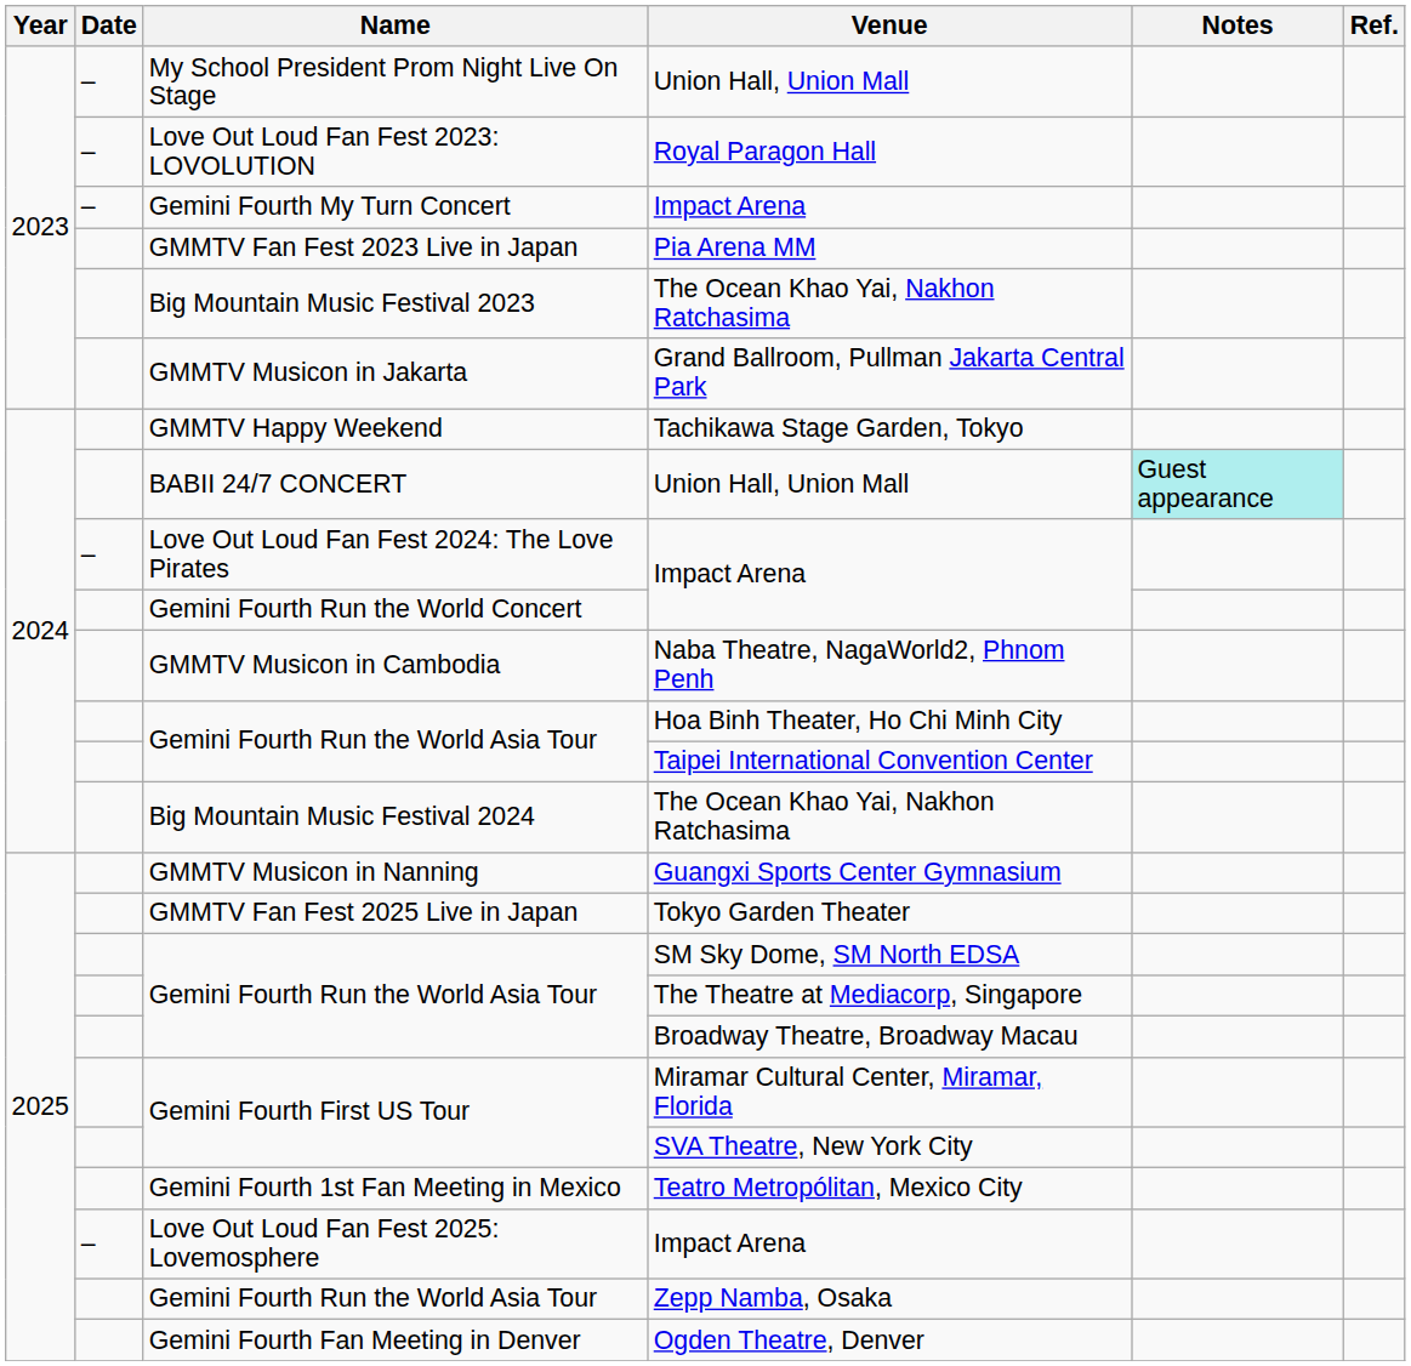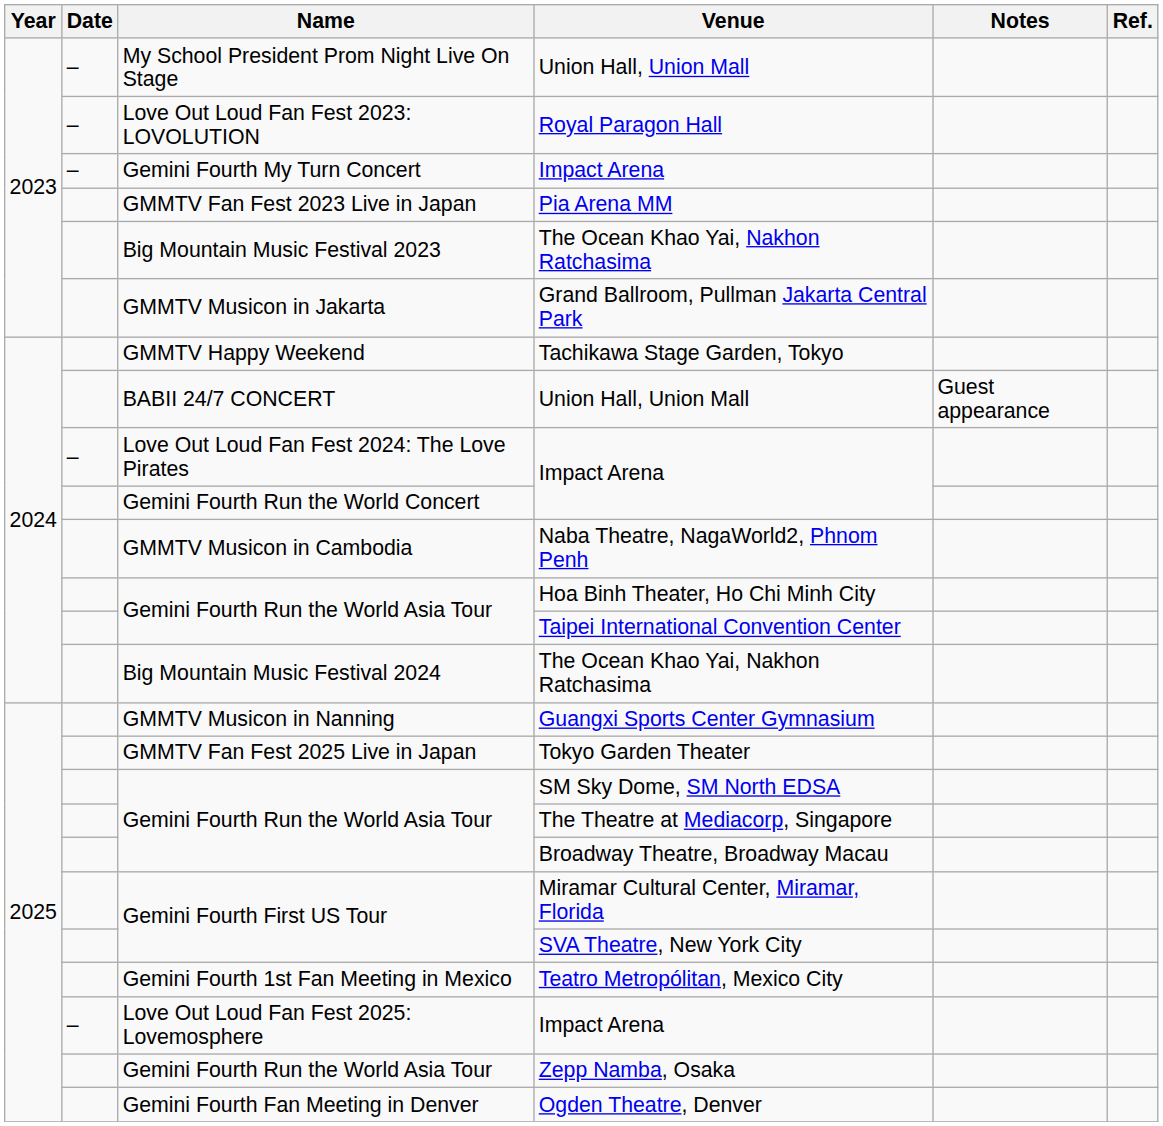BABII 24/7 CONCERT / Union Hall, Union Mall | Notes: paleturquoise background -> no background
